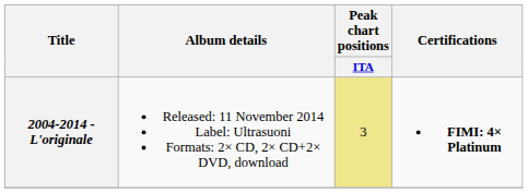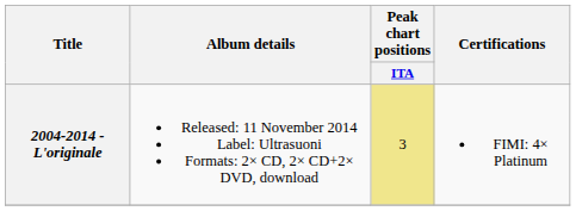2004-2014 - L'originale | Certifications: bold -> normal
